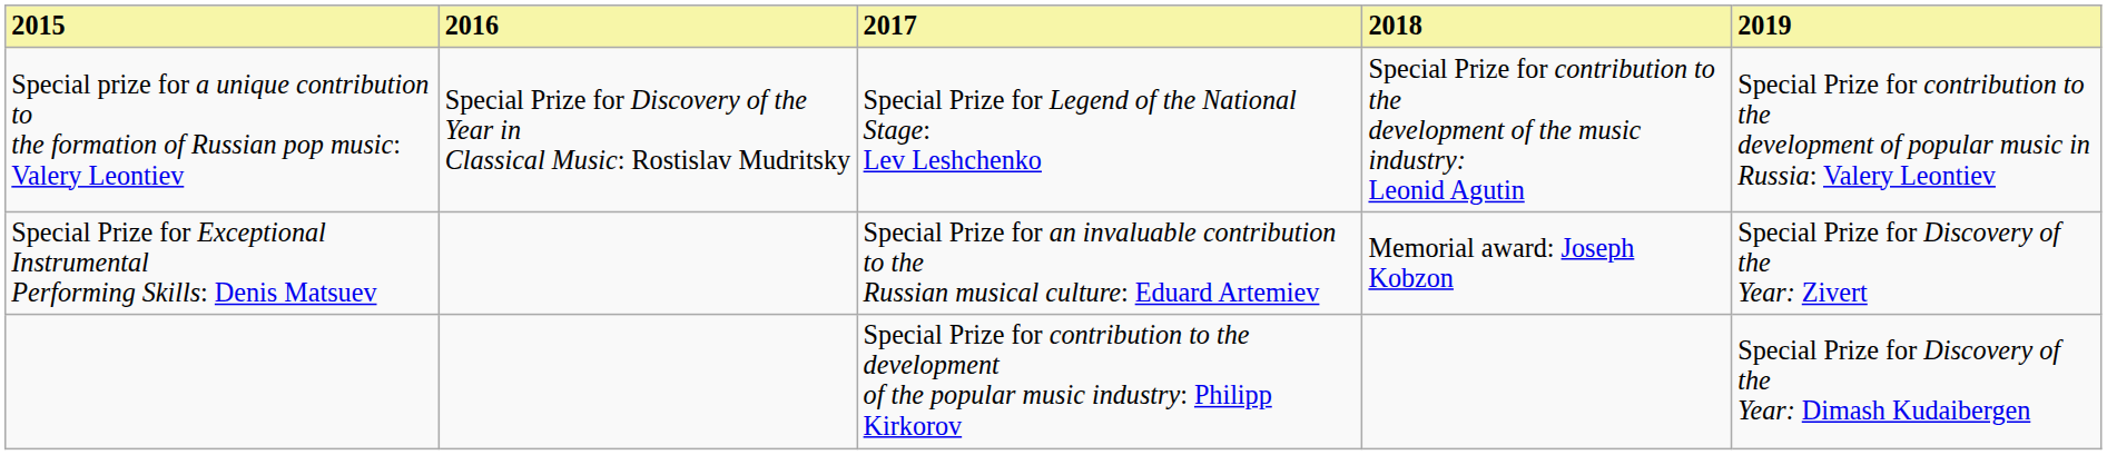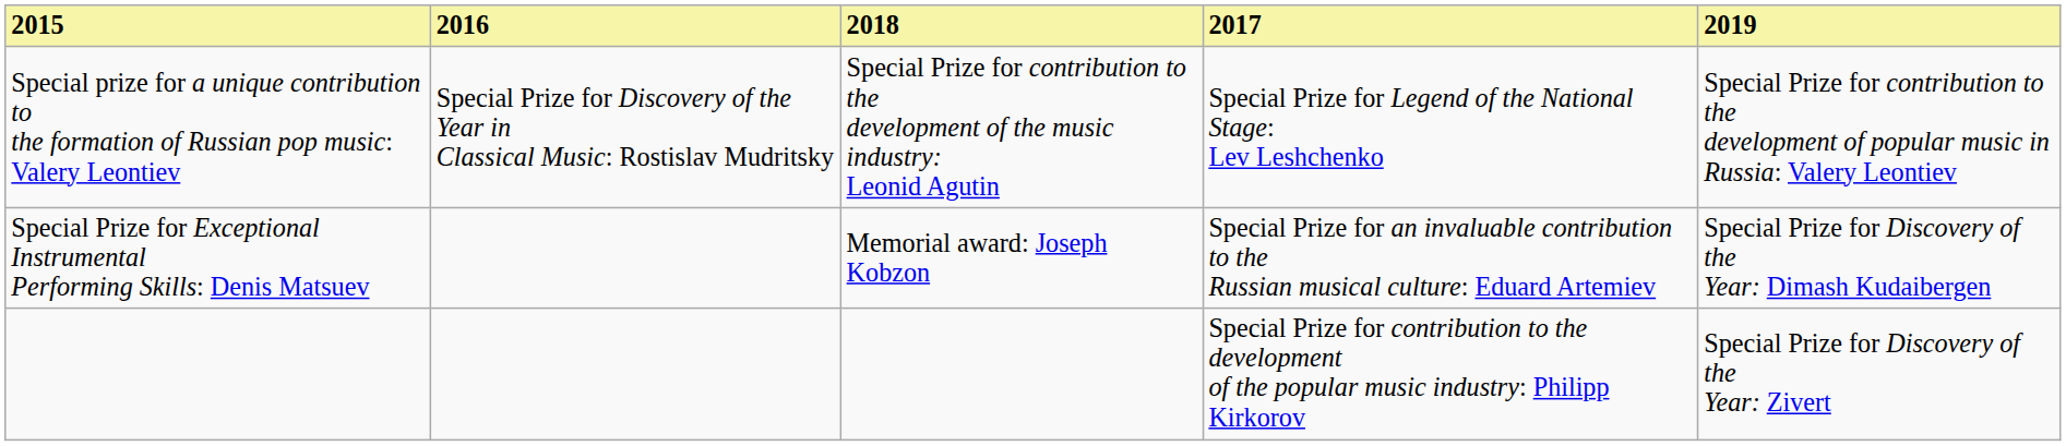columns swapped: 2017 <-> 2018
row 3 | 2019: Special Prize for Discovery of the Year: Zivert -> Special Prize for Discovery of the Year: Dimash Kudaibergen
row 4 | 2019: Special Prize for Discovery of the Year: Dimash Kudaibergen -> Special Prize for Discovery of the Year: Zivert
